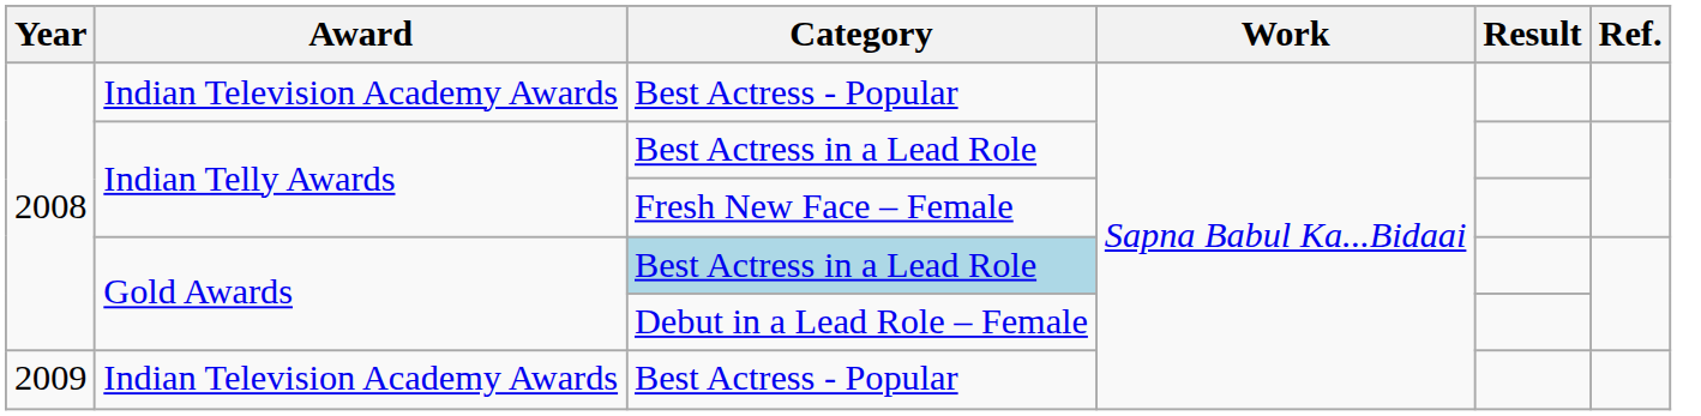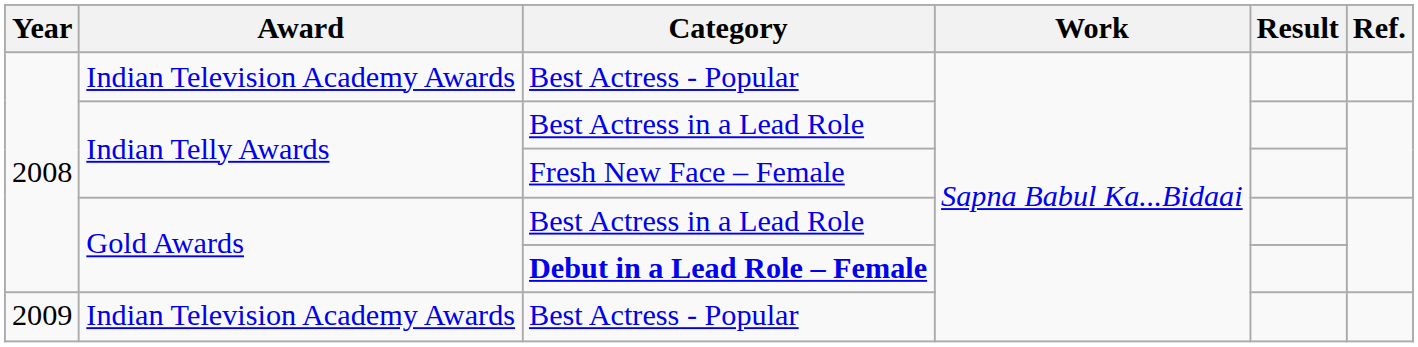Gold Awards / Best Actress in a Lead Role | Category: lightblue background -> no background
Debut in a Lead Role – Female | Category: normal -> bold
